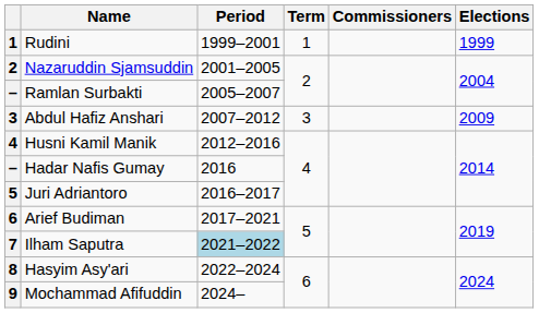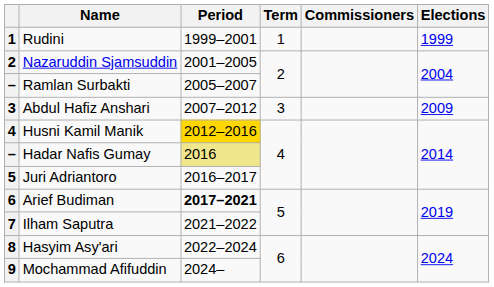Husni Kamil Manik | Period: no background -> gold background
Hadar Nafis Gumay | Period: no background -> khaki background
Arief Budiman | Period: normal -> bold
Ilham Saputra | Period: lightblue background -> no background
